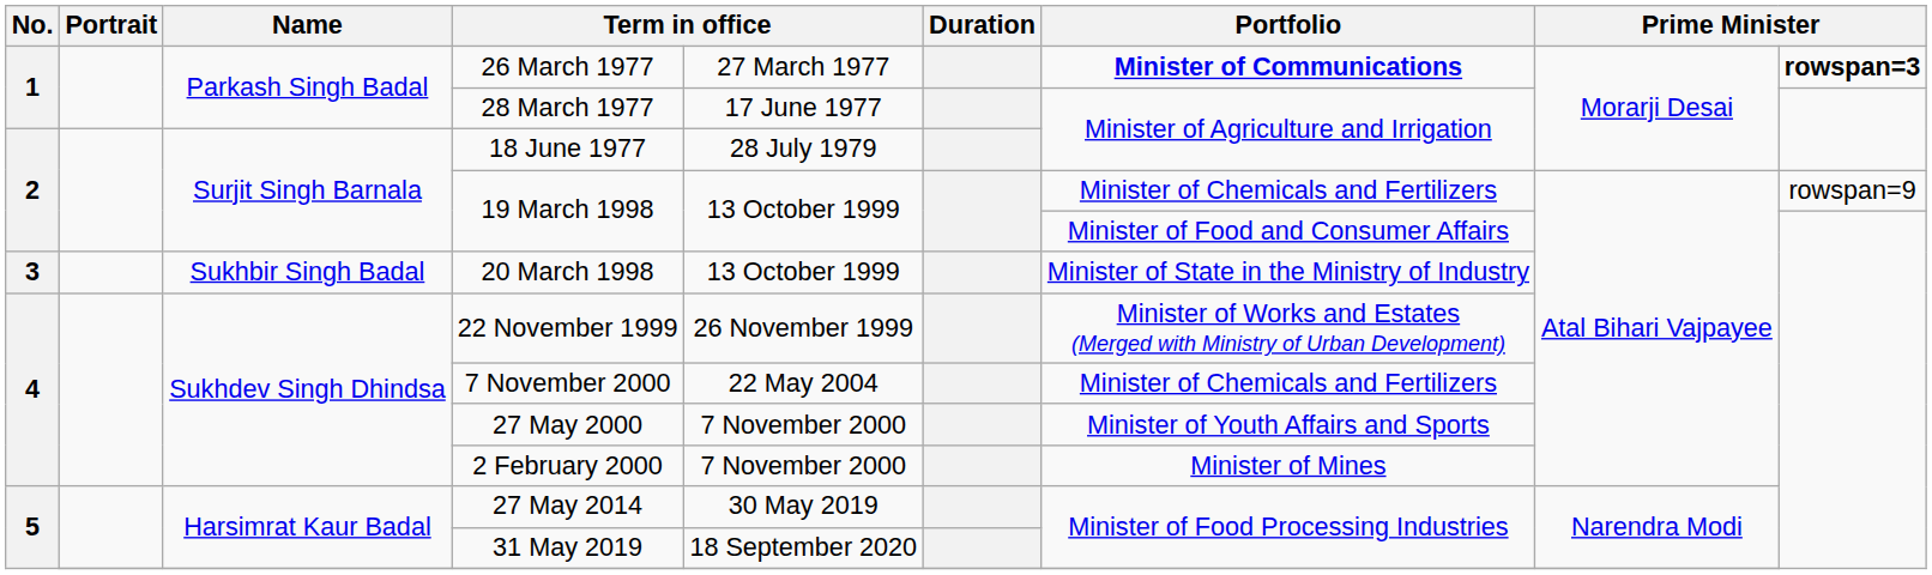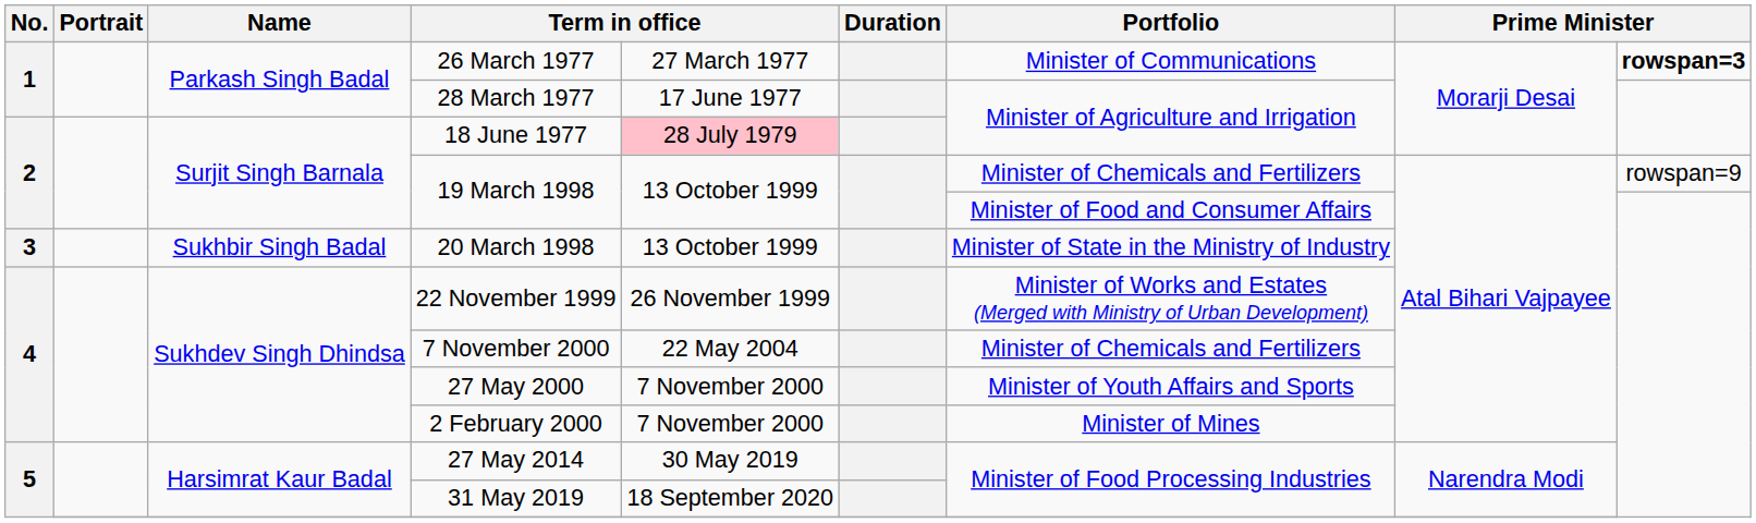26 March 1977 | Portfolio: bold -> normal
18 June 1977 | column 5: no background -> pink background
